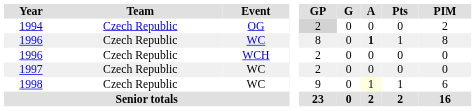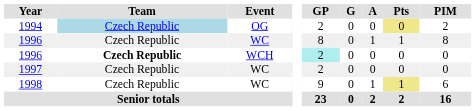1994 | Team: no background -> lightblue background
1994 | GP: lightgrey background -> no background
1994 | Pts: no background -> khaki background
1996 / WC | A: bold -> normal
1996 / WCH | Team: normal -> bold
1996 / WCH | GP: no background -> paleturquoise background
1998 | A: lightyellow background -> no background
1998 | Pts: no background -> khaki background
